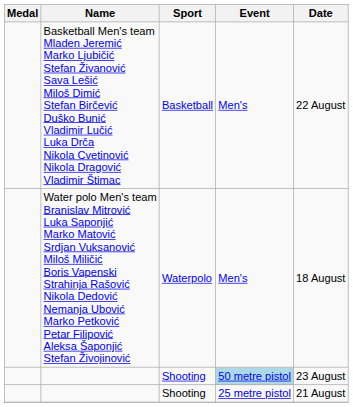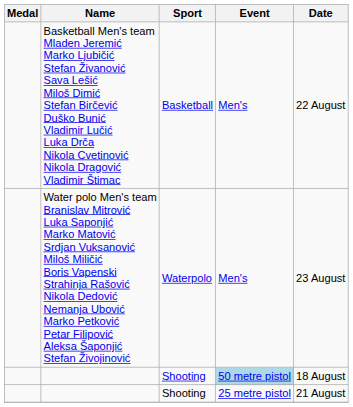row 3 | Date: 18 August -> 23 August
row 4 | Date: 23 August -> 18 August
